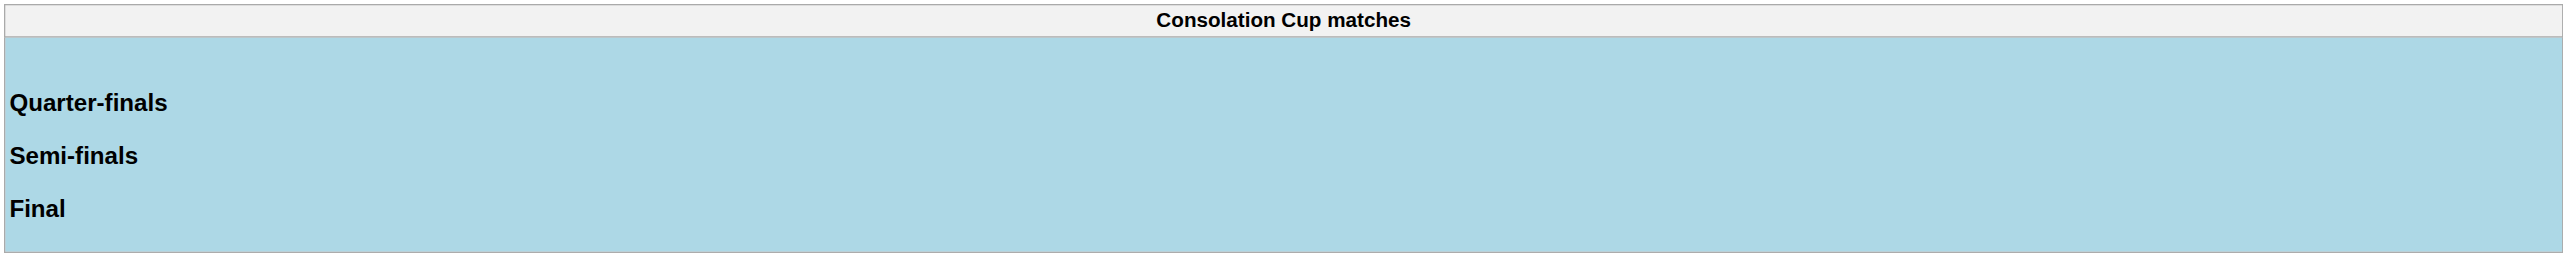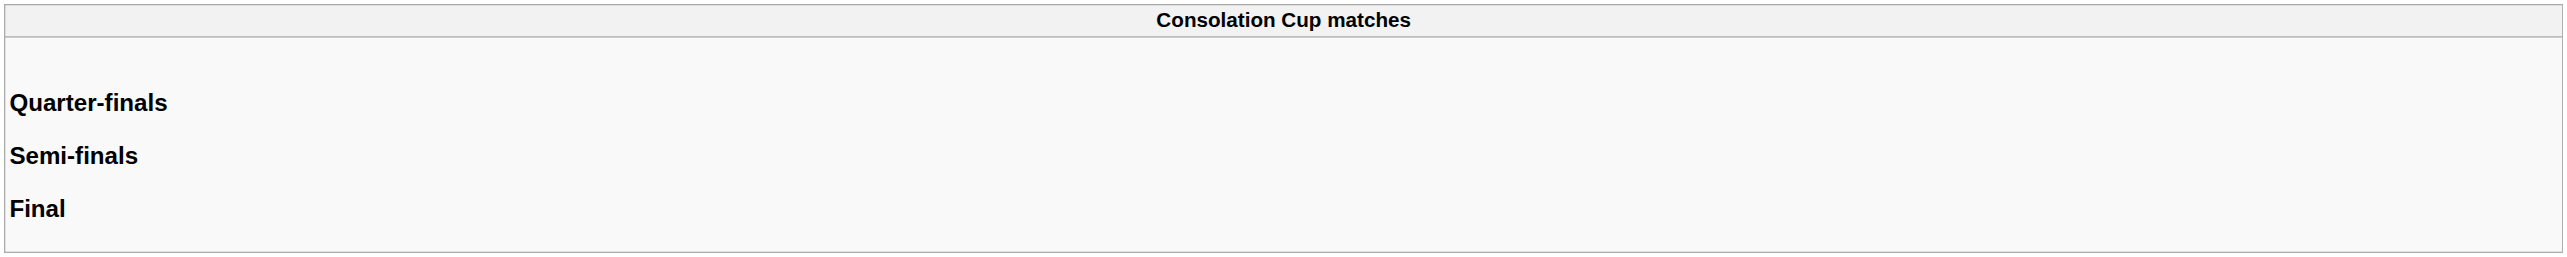row 2 | column 1: lightblue background -> no background
